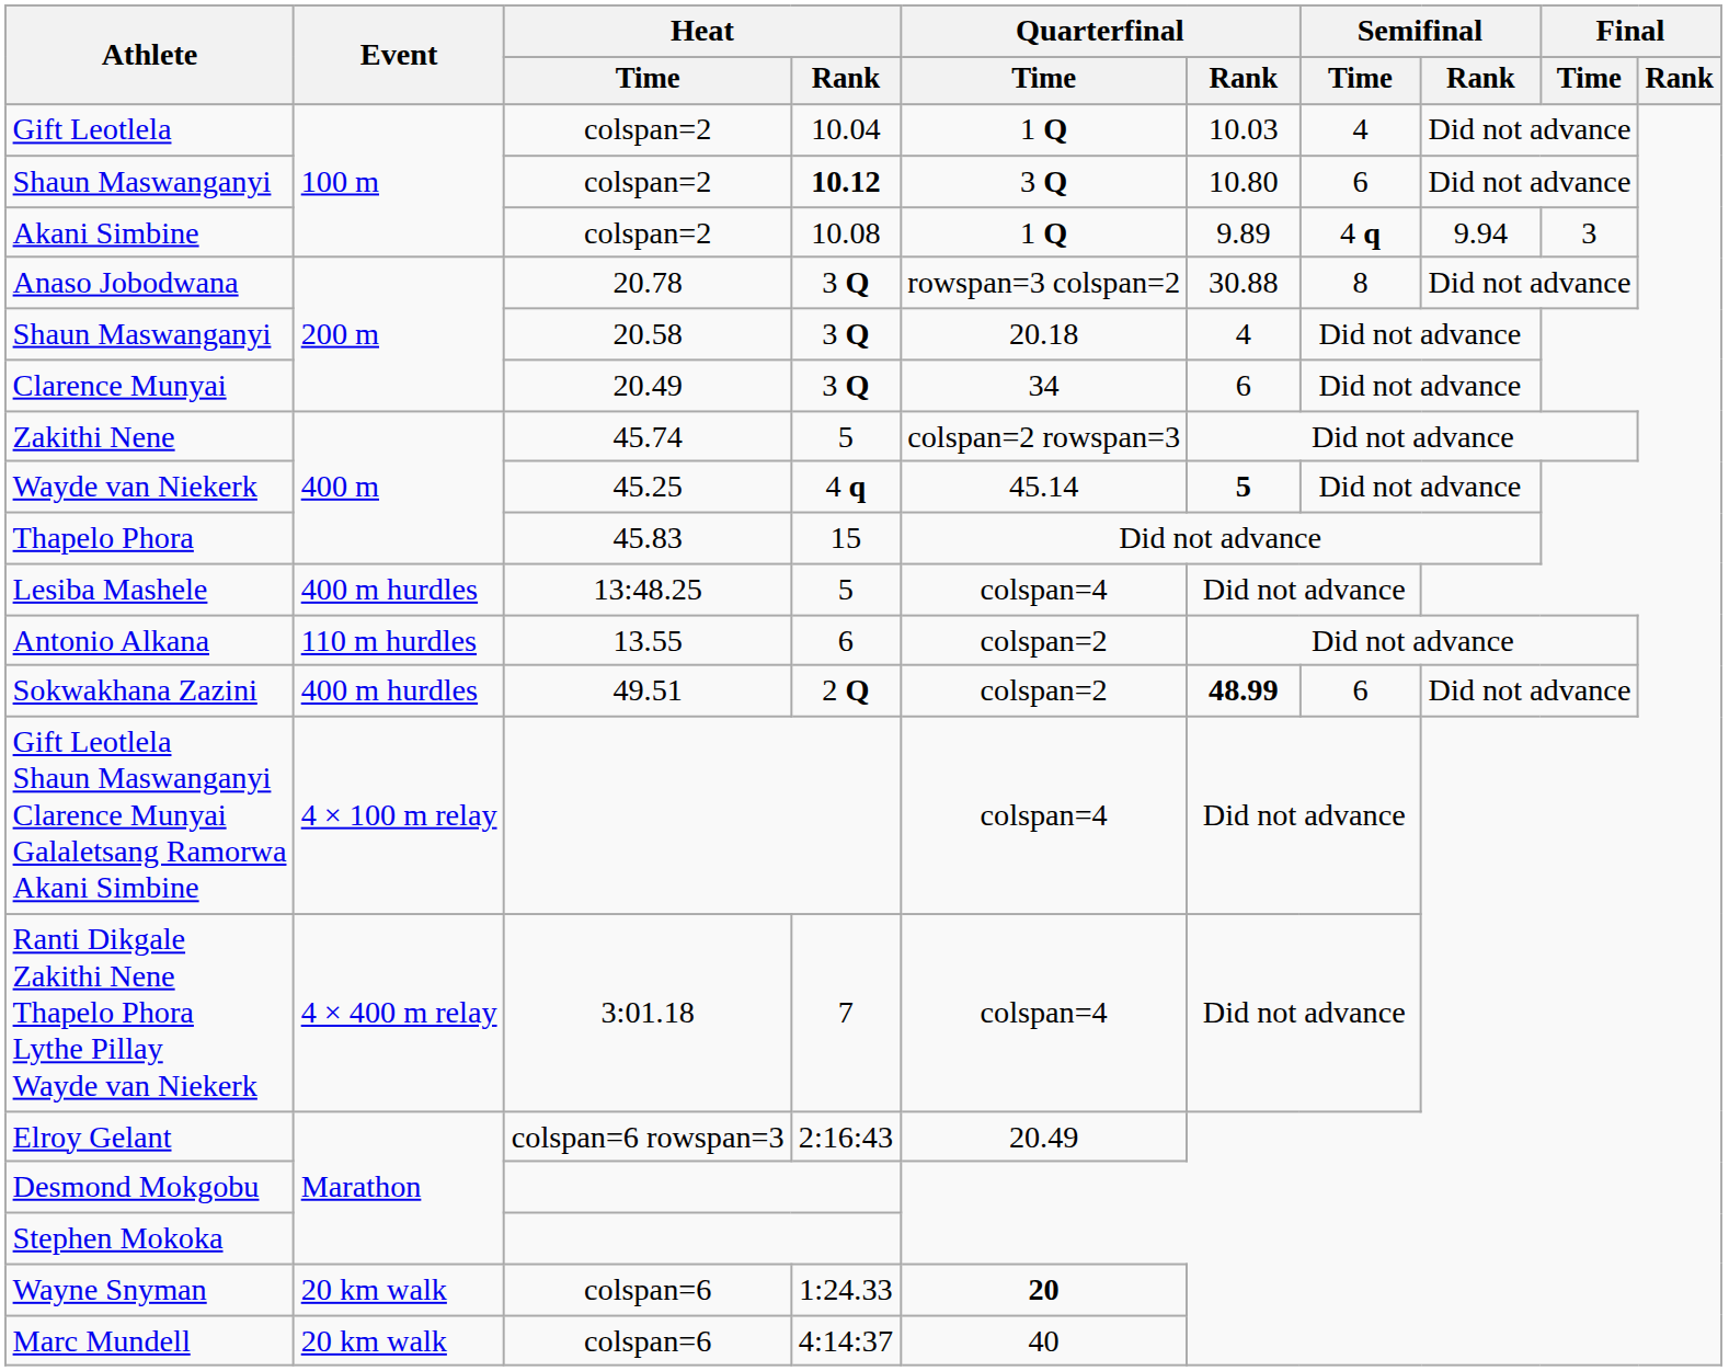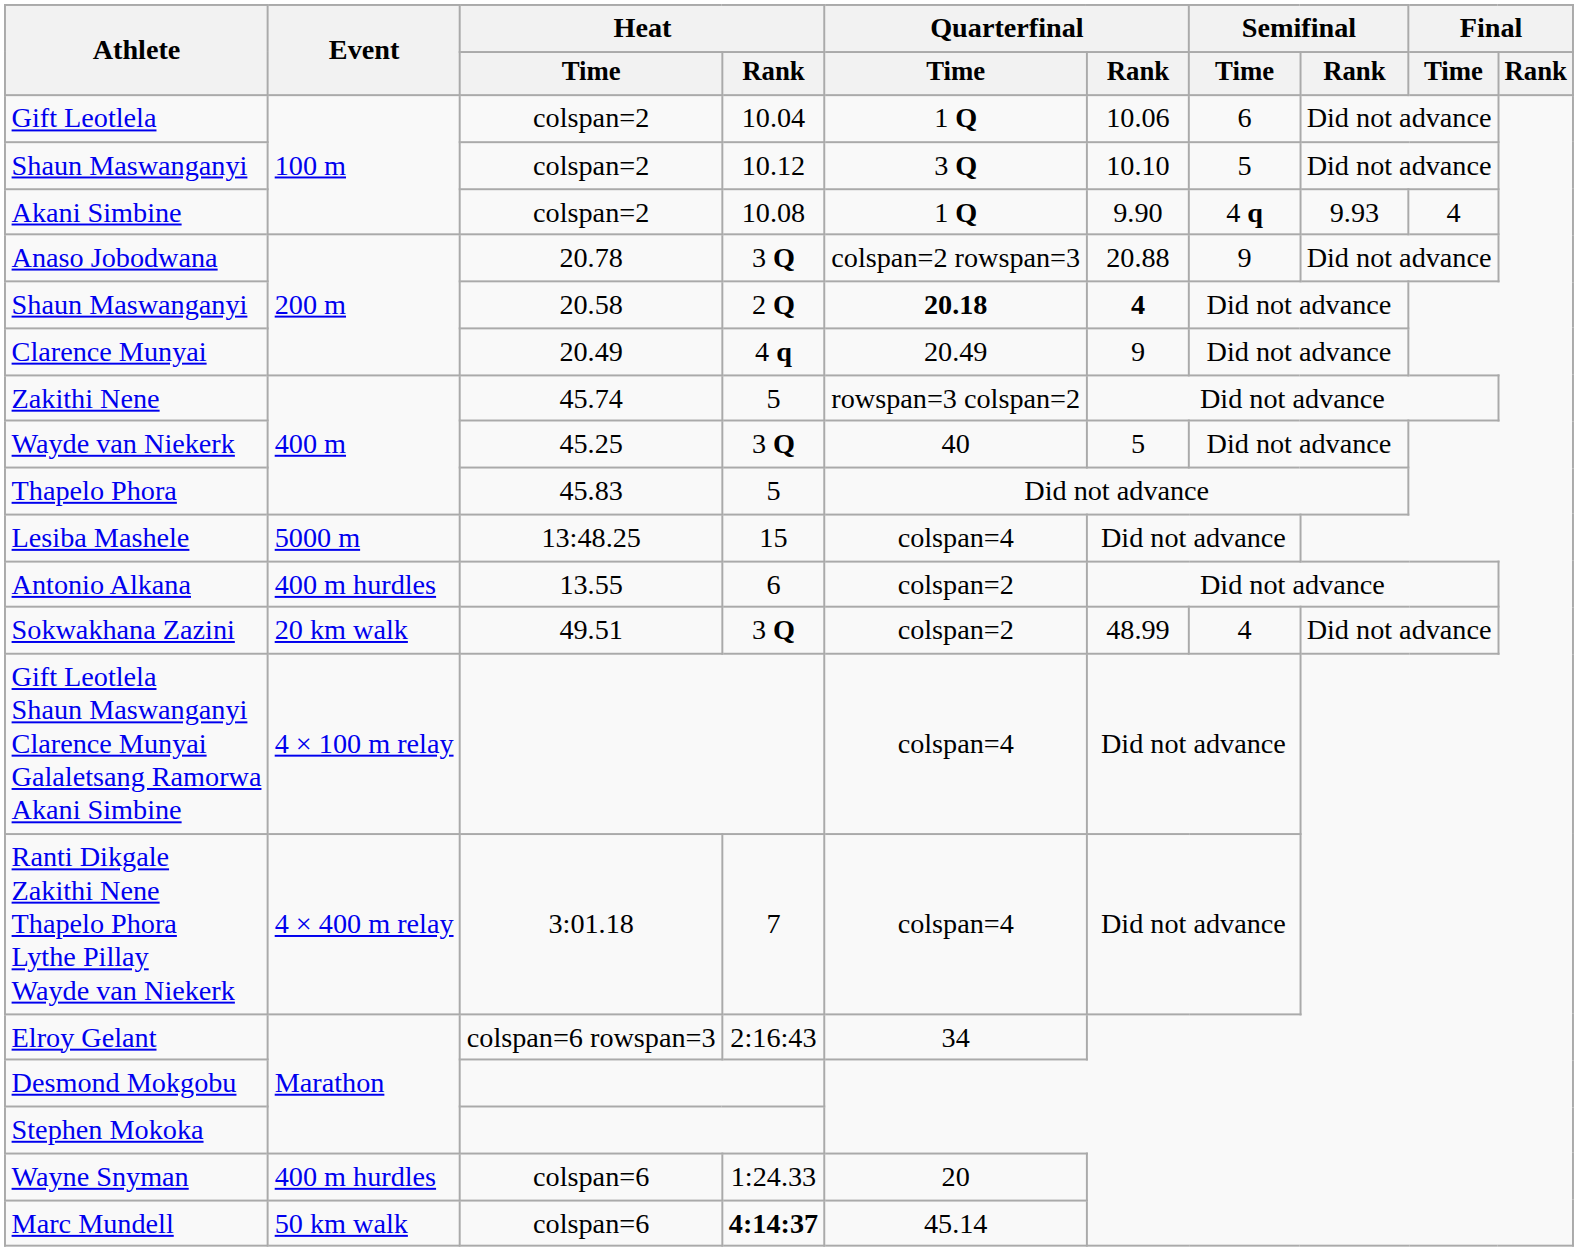Gift Leotlela | Quarterfinal / Rank: 10.03 -> 10.06
Gift Leotlela | Semifinal / Time: 4 -> 6
Shaun Maswanganyi / colspan=2 | Heat / Rank: bold -> normal
Shaun Maswanganyi / colspan=2 | Quarterfinal / Rank: 10.80 -> 10.10
Shaun Maswanganyi / colspan=2 | Semifinal / Time: 6 -> 5
Akani Simbine | Quarterfinal / Rank: 9.89 -> 9.90
Akani Simbine | Semifinal / Rank: 9.94 -> 9.93
Akani Simbine | Final / Time: 3 -> 4
Anaso Jobodwana | Quarterfinal / Time: rowspan=3 colspan=2 -> colspan=2 rowspan=3
Anaso Jobodwana | Quarterfinal / Rank: 30.88 -> 20.88
Anaso Jobodwana | Semifinal / Time: 8 -> 9
Shaun Maswanganyi / 20.58 | Heat / Rank: 3 Q -> 2 Q
Shaun Maswanganyi / 20.58 | Quarterfinal / Time: normal -> bold
Shaun Maswanganyi / 20.58 | Quarterfinal / Rank: normal -> bold
Clarence Munyai | Heat / Rank: 3 Q -> 4 q
Clarence Munyai | Quarterfinal / Time: 34 -> 20.49
Clarence Munyai | Quarterfinal / Rank: 6 -> 9
Zakithi Nene | Quarterfinal / Time: colspan=2 rowspan=3 -> rowspan=3 colspan=2
Wayde van Niekerk | Heat / Rank: 4 q -> 3 Q
Wayde van Niekerk | Quarterfinal / Time: 45.14 -> 40
Wayde van Niekerk | Quarterfinal / Rank: bold -> normal
Thapelo Phora | Heat / Rank: 15 -> 5
Lesiba Mashele | Event: 400 m hurdles -> 5000 m
Lesiba Mashele | Heat / Rank: 5 -> 15
Antonio Alkana | Event: 110 m hurdles -> 400 m hurdles
Sokwakhana Zazini | Event: 400 m hurdles -> 20 km walk
Sokwakhana Zazini | Heat / Rank: 2 Q -> 3 Q
Sokwakhana Zazini | Quarterfinal / Rank: bold -> normal
Sokwakhana Zazini | Semifinal / Time: 6 -> 4
Elroy Gelant | Quarterfinal / Time: 20.49 -> 34
Wayne Snyman | Event: 20 km walk -> 400 m hurdles
Wayne Snyman | Quarterfinal / Time: bold -> normal
Marc Mundell | Event: 20 km walk -> 50 km walk
Marc Mundell | Heat / Rank: normal -> bold
Marc Mundell | Quarterfinal / Time: 40 -> 45.14
